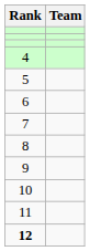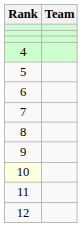row 11 | Rank: no background -> lightyellow background
row 13 | Rank: bold -> normal
